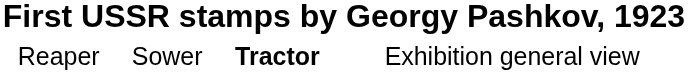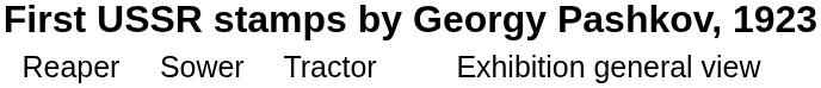Reaper | column 3: bold -> normal
